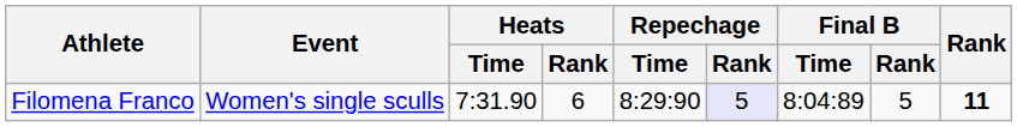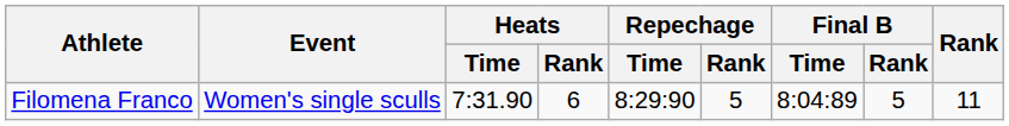Filomena Franco | Repechage / Rank: lavender background -> no background
Filomena Franco | Rank: bold -> normal
